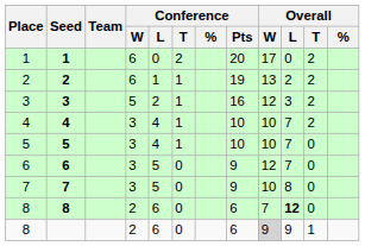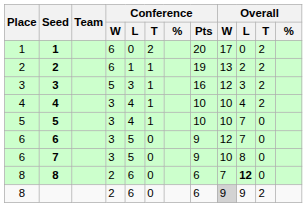row 5 | Conference / L: 2 -> 3
row 6 | Overall / L: 7 -> 4
row 9 | Place: 7 -> 6
row 11 | Overall / T: 1 -> 2
